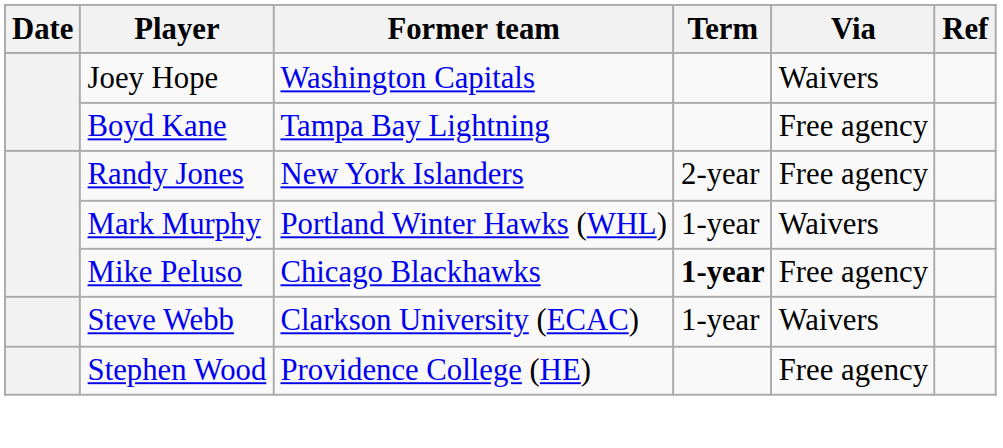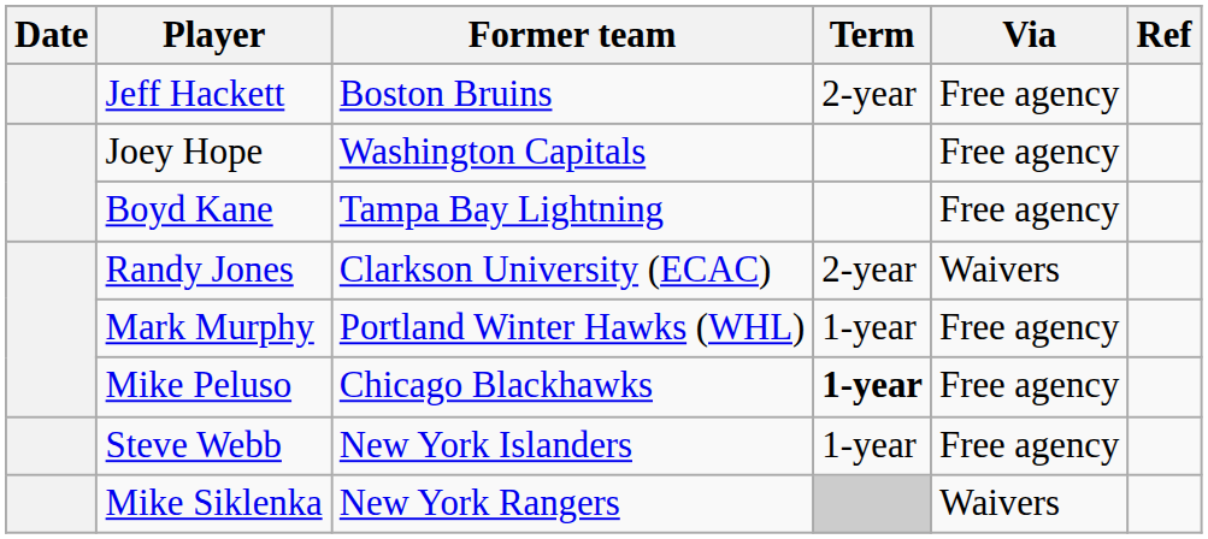+ row: Jeff Hackett | Boston Bruins | 2-year | Free agency
Joey Hope | Via: Waivers -> Free agency
Randy Jones | Former team: New York Islanders -> Clarkson University (ECAC)
Randy Jones | Via: Free agency -> Waivers
Mark Murphy | Via: Waivers -> Free agency
Steve Webb | Former team: Clarkson University (ECAC) -> New York Islanders
Steve Webb | Via: Waivers -> Free agency
+ row: Mike Siklenka | New York Rangers | Waivers
- row: Stephen Wood | Providence College (HE) | Free agency
